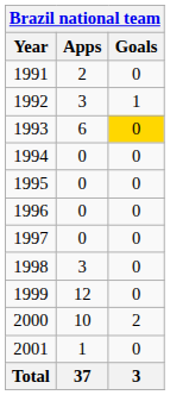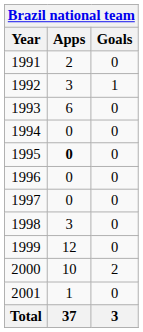1993 | Goals: gold background -> no background
1995 | Apps: normal -> bold
